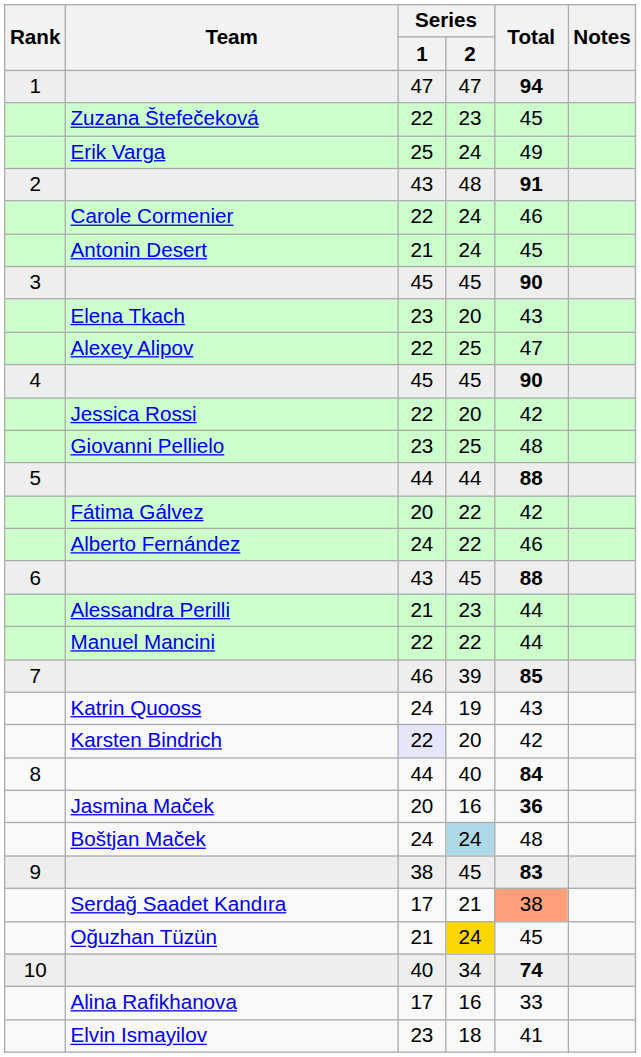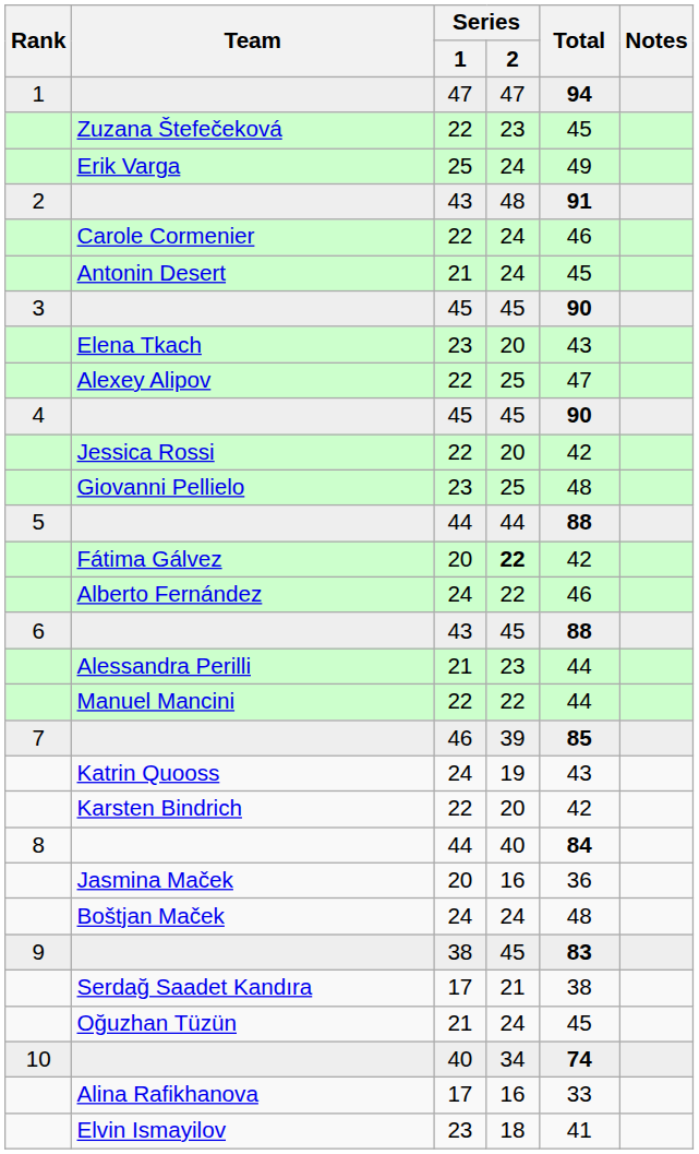Fátima Gálvez | Series / 2: normal -> bold
Karsten Bindrich | Series / 1: lavender background -> no background
Jasmina Maček | Total: bold -> normal
Boštjan Maček | Series / 2: lightblue background -> no background
Serdağ Saadet Kandıra | Total: lightsalmon background -> no background
Oğuzhan Tüzün | Series / 2: gold background -> no background
